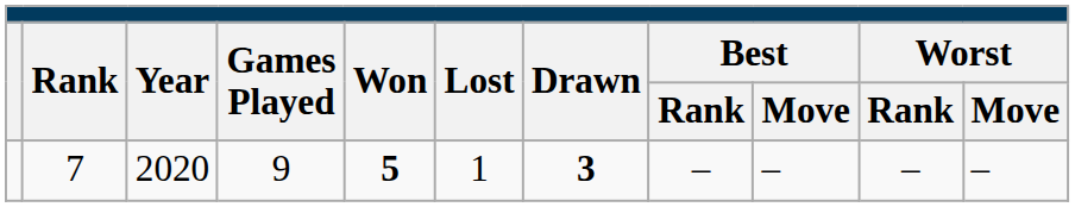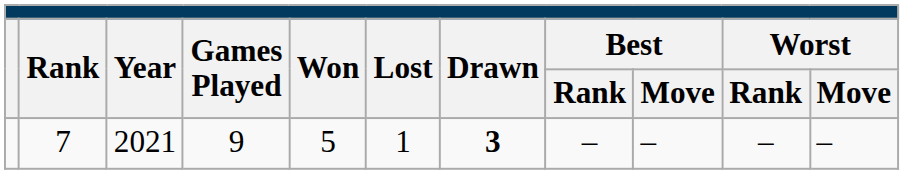row 4 | Year: 2020 -> 2021
row 4 | Won: bold -> normal
